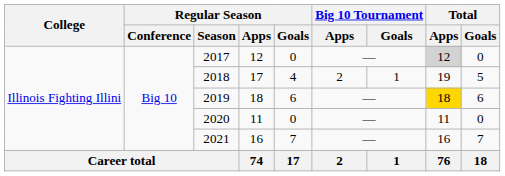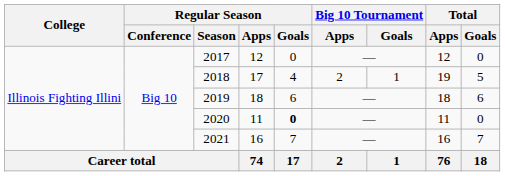2017 | Total / Apps: lightgrey background -> no background
2019 | Total / Apps: gold background -> no background
2020 | Regular Season / Goals: normal -> bold
